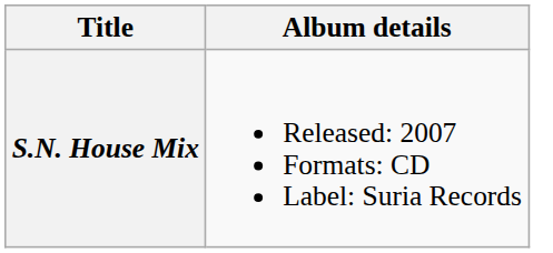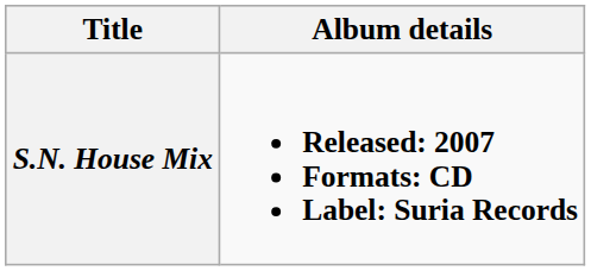S.N. House Mix | Album details: normal -> bold
